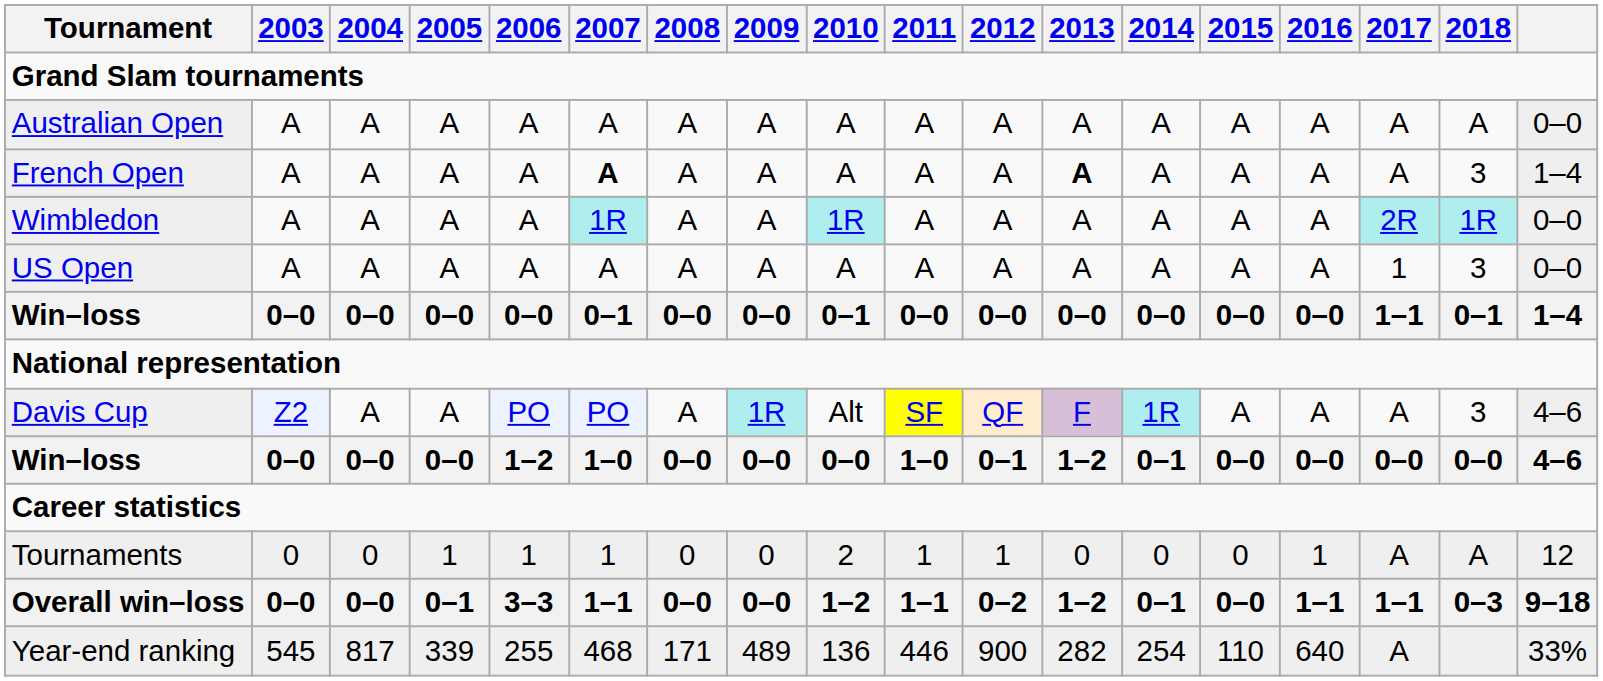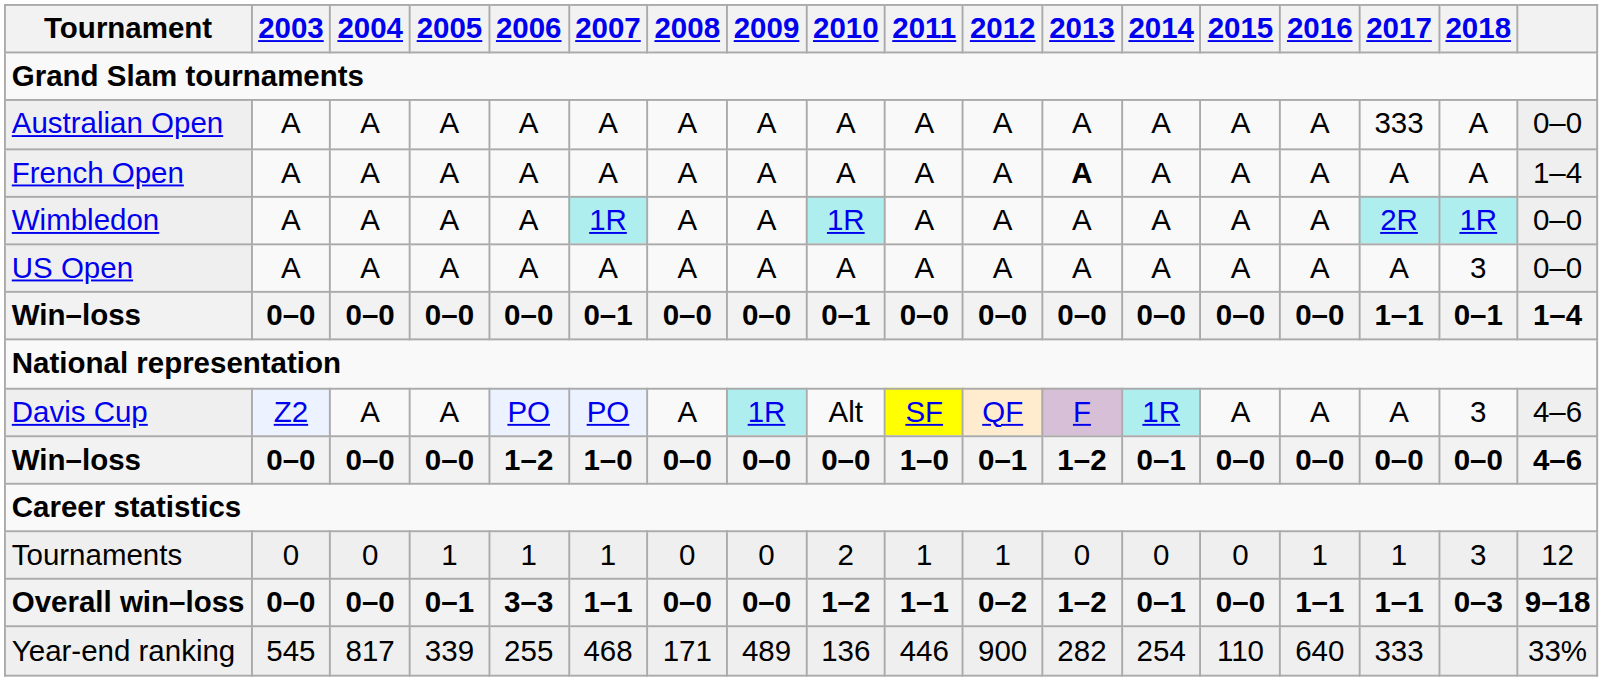Australian Open | 2017: A -> 333
French Open | 2007: bold -> normal
French Open | 2018: 3 -> A
US Open | 2017: 1 -> A
Tournaments | 2017: A -> 1
Tournaments | 2018: A -> 3
Year-end ranking | 2017: A -> 333
